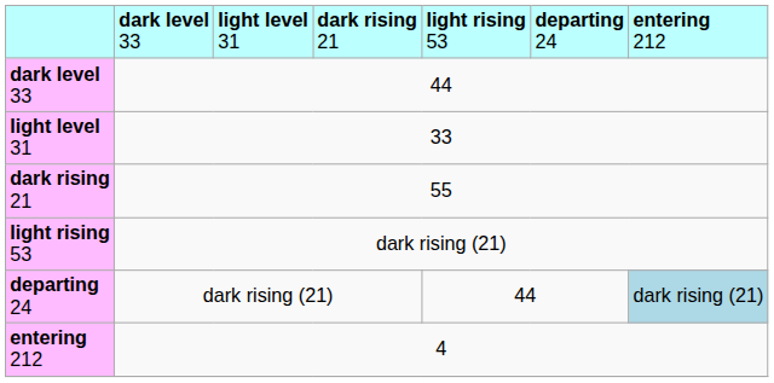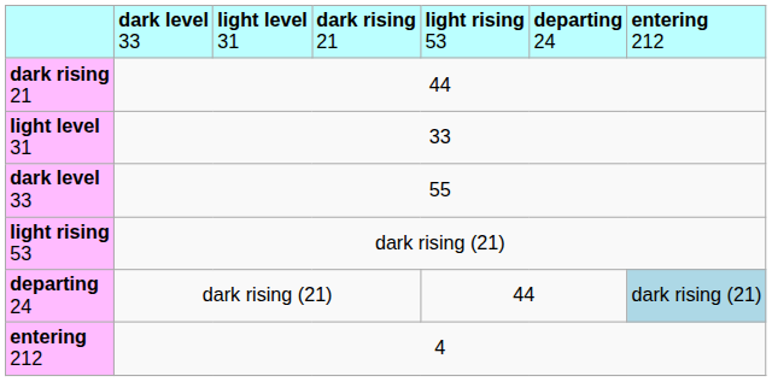row 2 | column 1: dark level 33 -> dark rising 21
row 4 | column 1: dark rising 21 -> dark level 33
